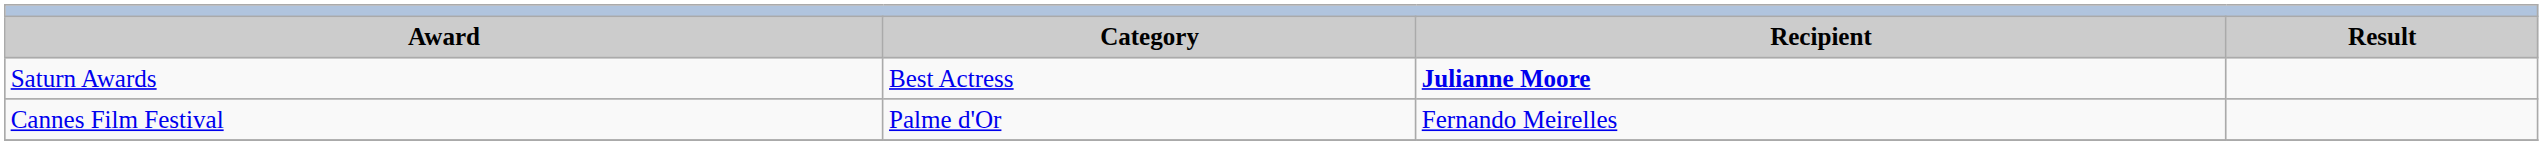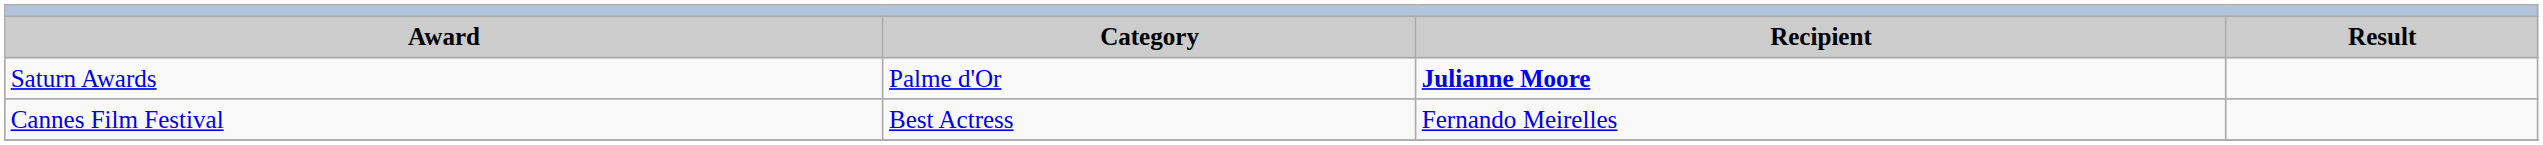Saturn Awards | Category: Best Actress -> Palme d'Or
Cannes Film Festival | Category: Palme d'Or -> Best Actress
